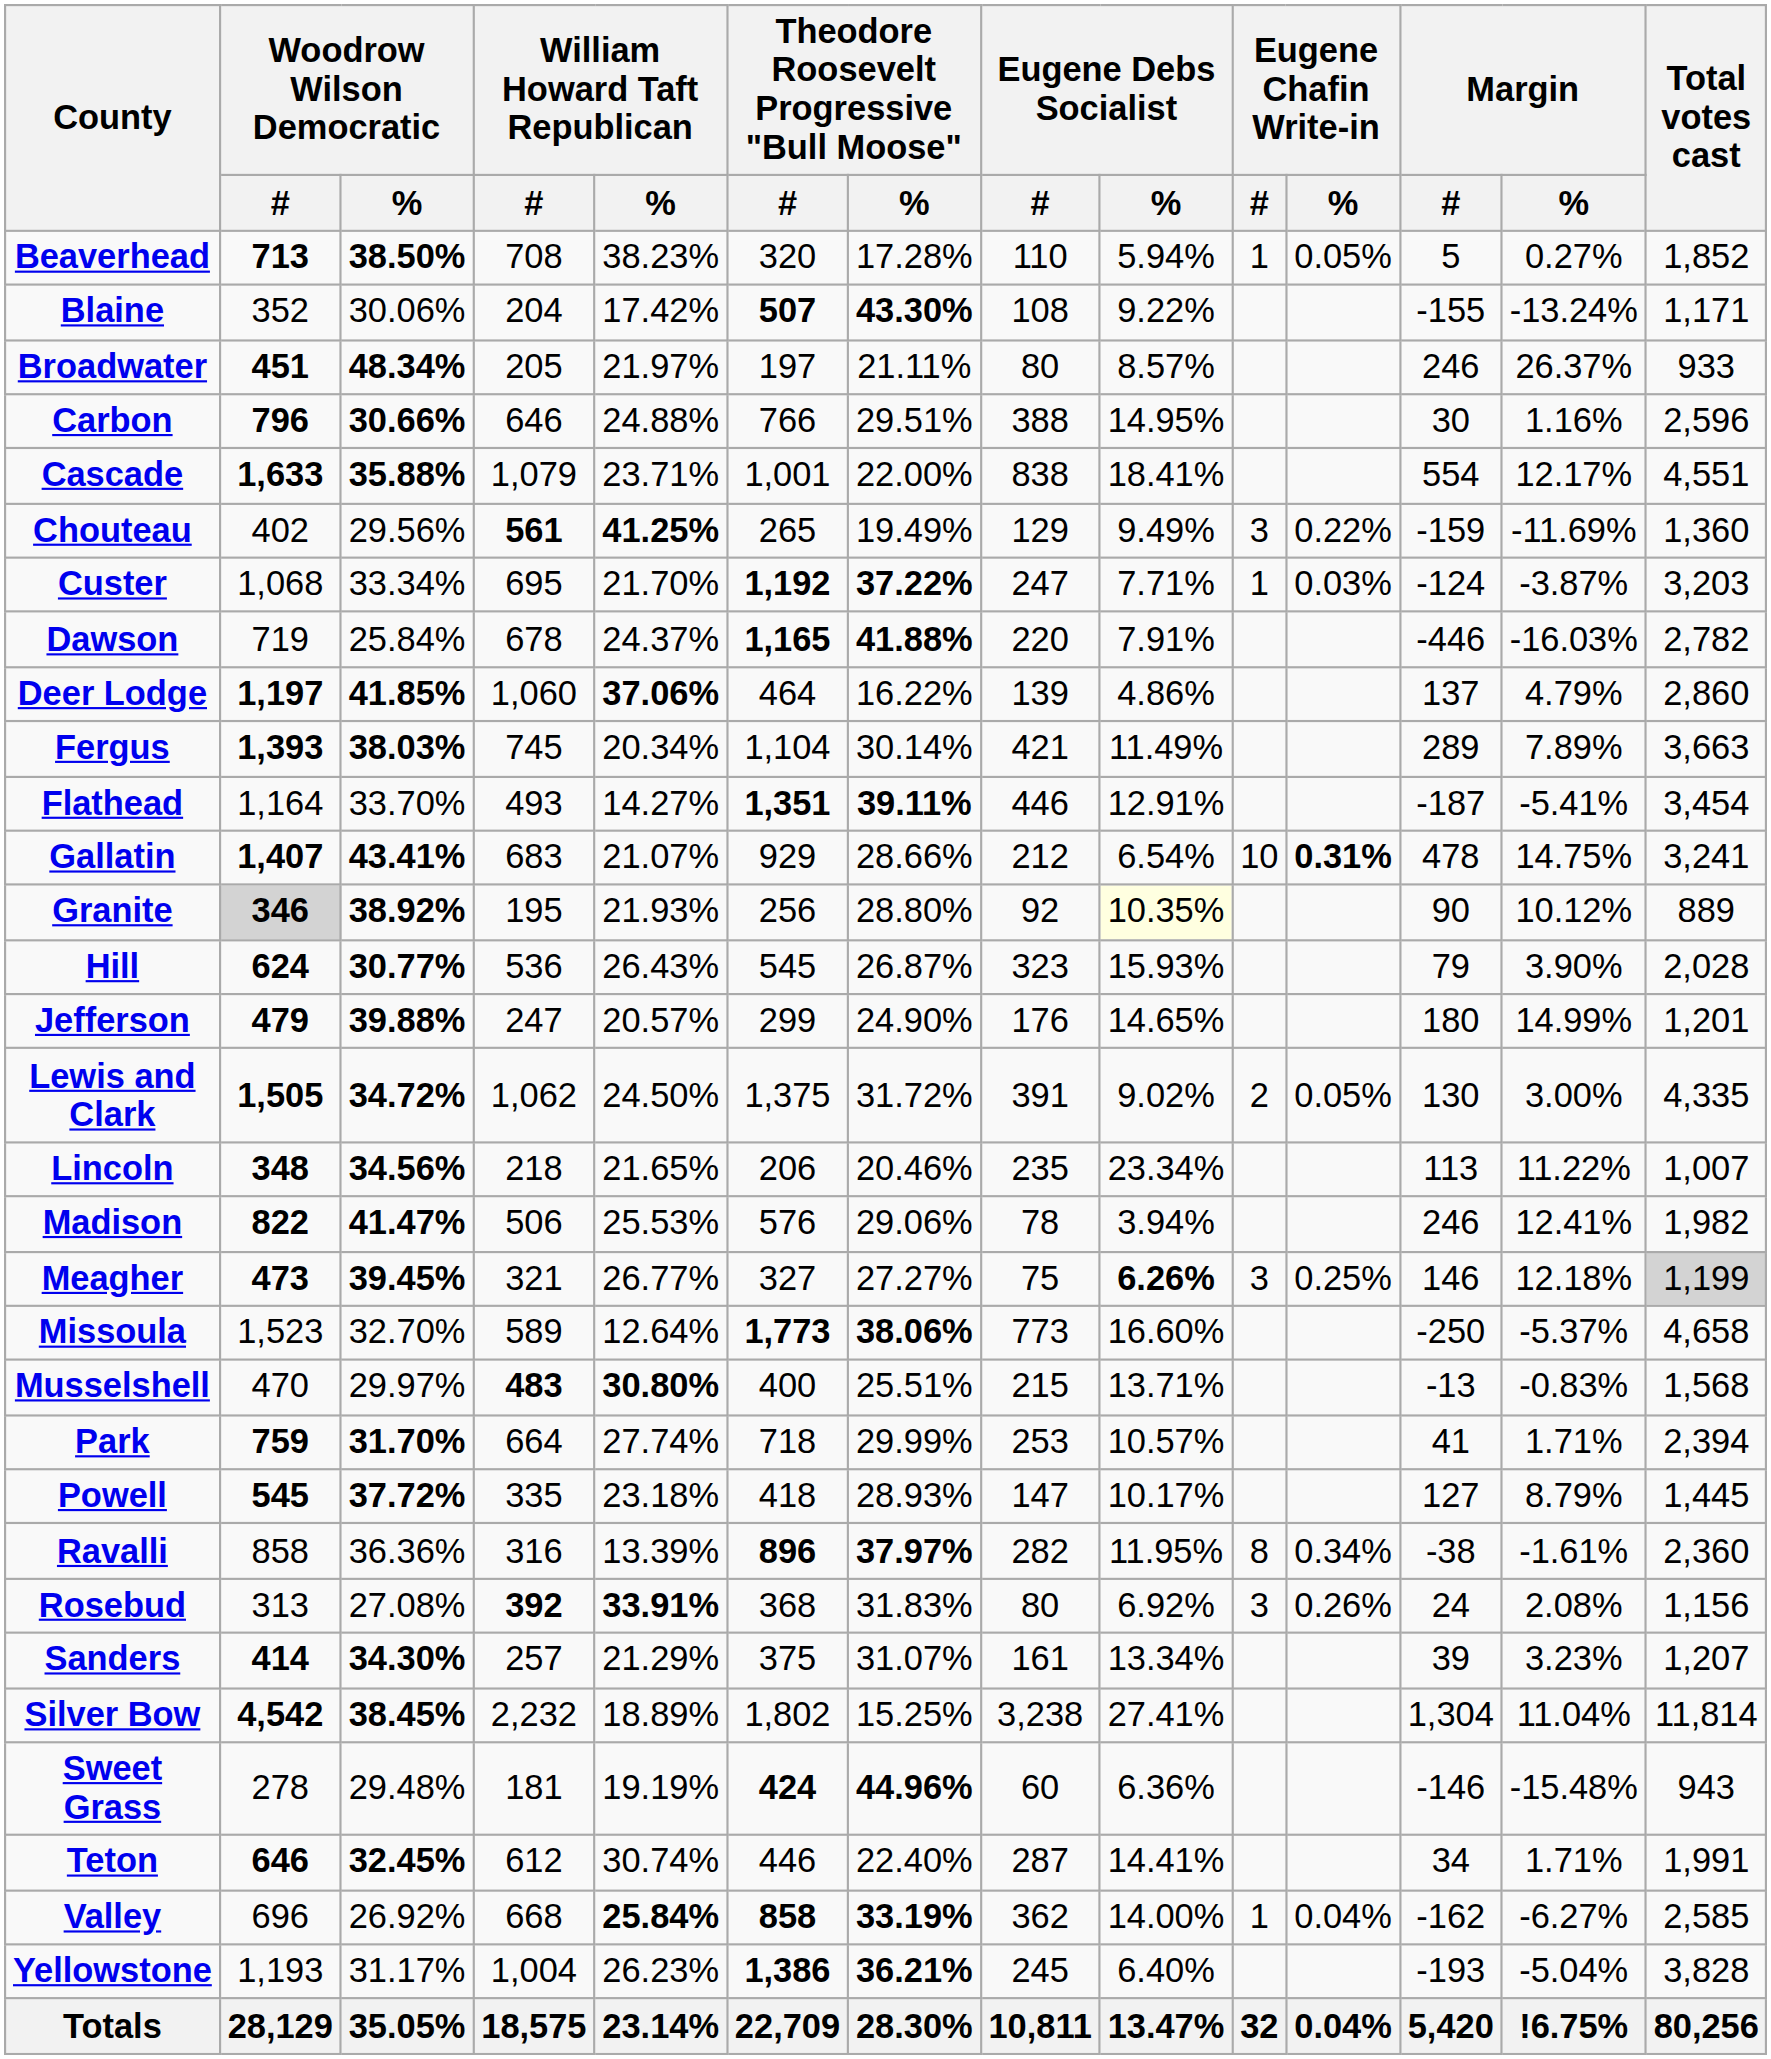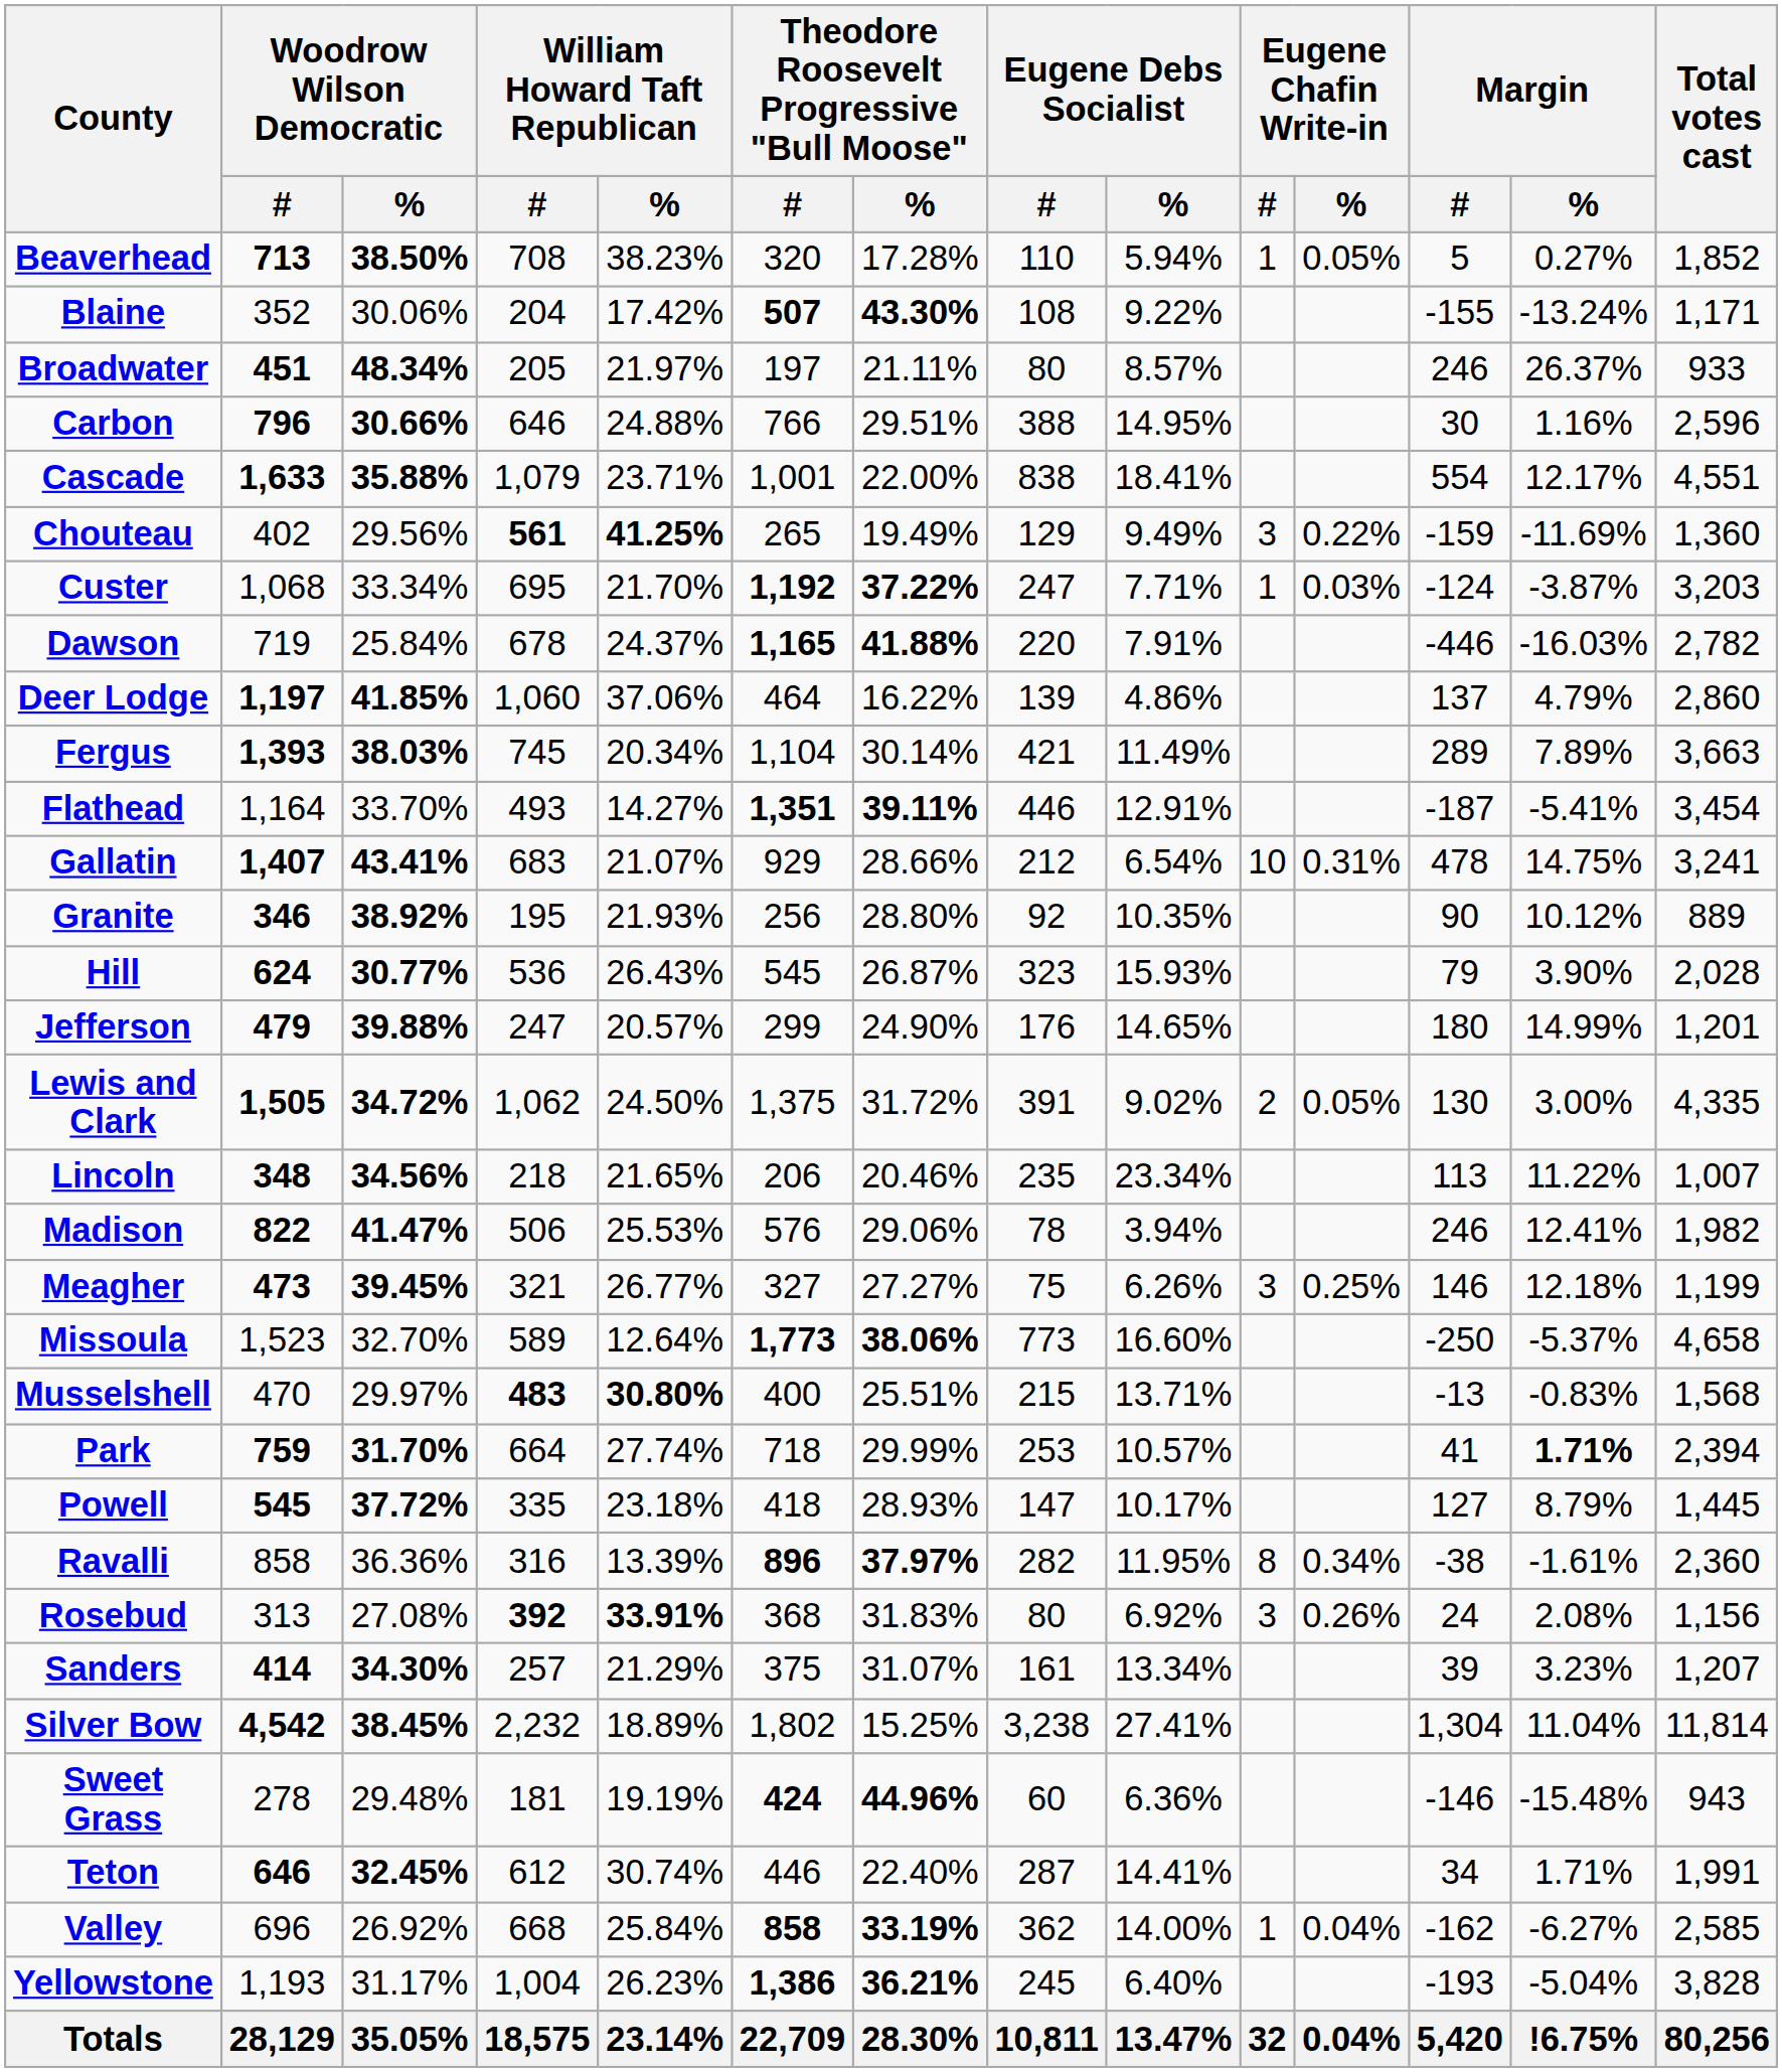Deer Lodge | William Howard Taft Republican / %: bold -> normal
Gallatin | Eugene Chafin Write-in / %: bold -> normal
Granite | Woodrow Wilson Democratic / #: lightgrey background -> no background
Granite | Eugene Debs Socialist / %: lightyellow background -> no background
Meagher | Eugene Debs Socialist / %: bold -> normal
Meagher | Total votes cast: lightgrey background -> no background
Park | Margin / %: normal -> bold
Valley | William Howard Taft Republican / %: bold -> normal
